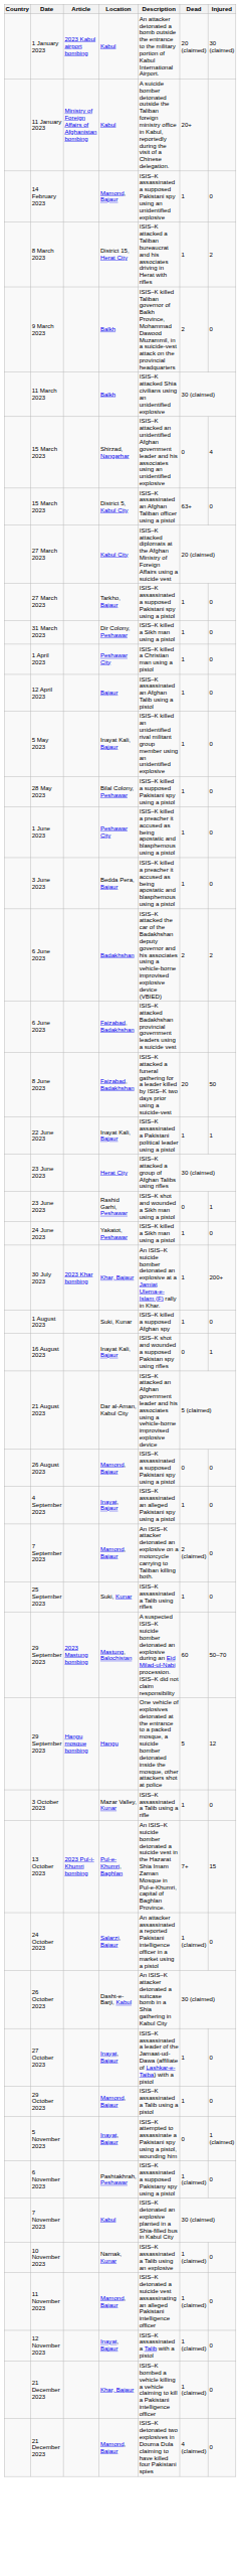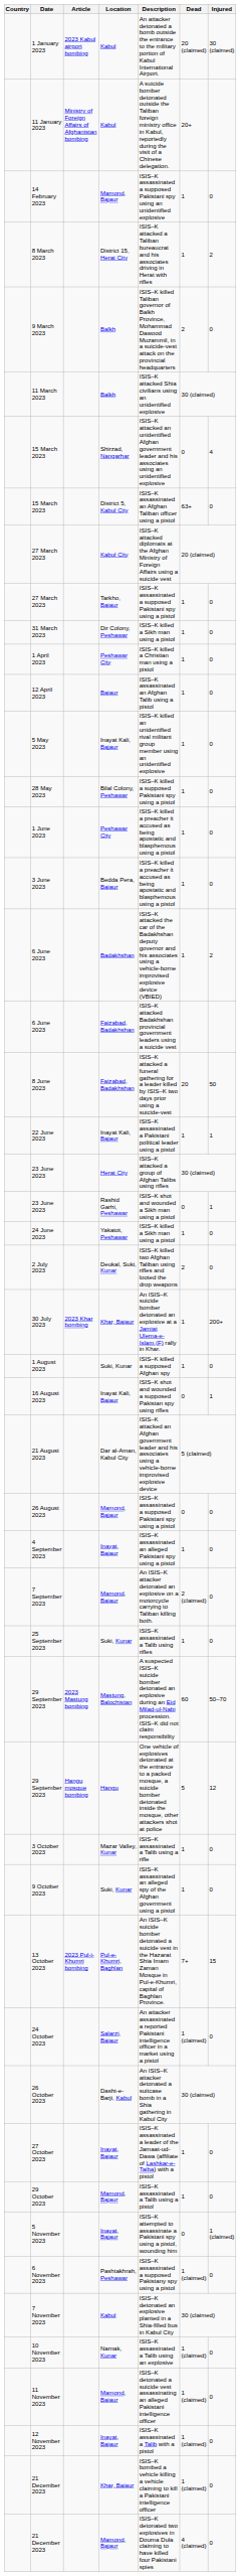6 June 2023 / Badakhshan | Dead: 2 -> 1
+ row: 2 July 2023 | Deukal, Suki, Kunar | ISIS–K killed two Afghan Taliban using rifles and looted the drop weapons | 2 | 0
+ row: 9 October 2023 | Suki, Kunar | ISIS–K assassinated an alleged spy of the Afghan government using a pistol | 1 | 0
